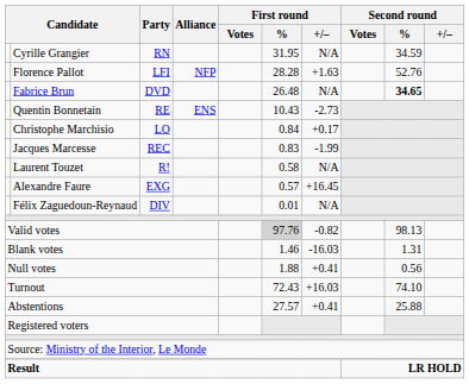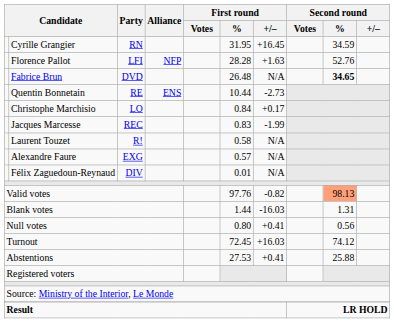Cyrille Grangier | First round / +/–: N/A -> +16.45
Quentin Bonnetain | First round / %: 10.43 -> 10.44
Alexandre Faure | First round / +/–: +16.45 -> N/A
Valid votes | First round / %: lightgrey background -> no background
Valid votes | Second round / %: no background -> lightsalmon background
Blank votes | First round / %: 1.46 -> 1.44
Null votes | First round / %: 1.88 -> 0.80
Turnout | First round / %: 72.43 -> 72.45
Turnout | Second round / %: 74.10 -> 74.12
Abstentions | First round / %: 27.57 -> 27.53
